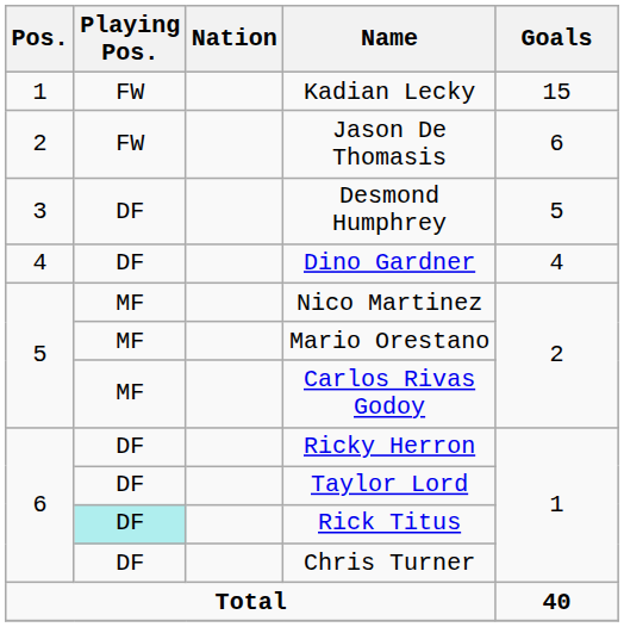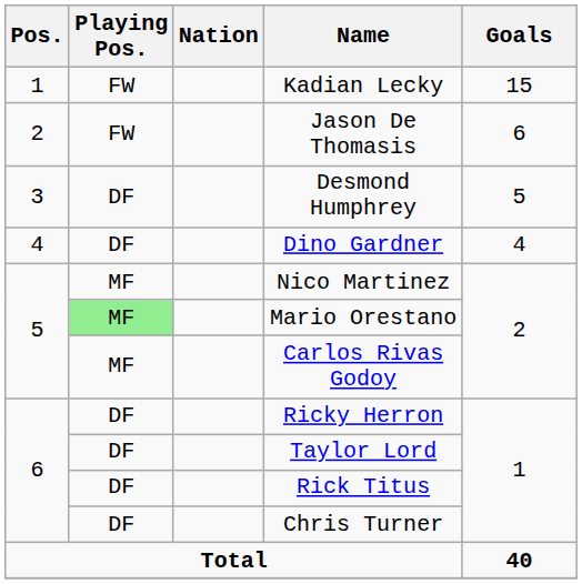Mario Orestano | Playing Pos.: no background -> lightgreen background
Rick Titus | Playing Pos.: paleturquoise background -> no background
